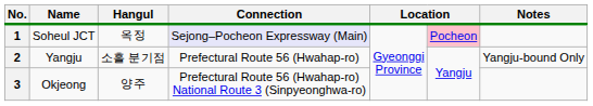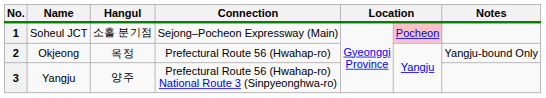1 | Hangul: 옥정 -> 소흘 분기점
1 | Connection: lavender background -> no background
2 | Name: Yangju -> Okjeong
2 | Hangul: 소흘 분기점 -> 옥정
3 | Name: Okjeong -> Yangju
